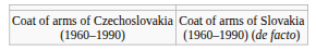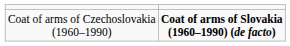Coat of arms of Czechoslovakia (1960–1990) | column 2: normal -> bold
